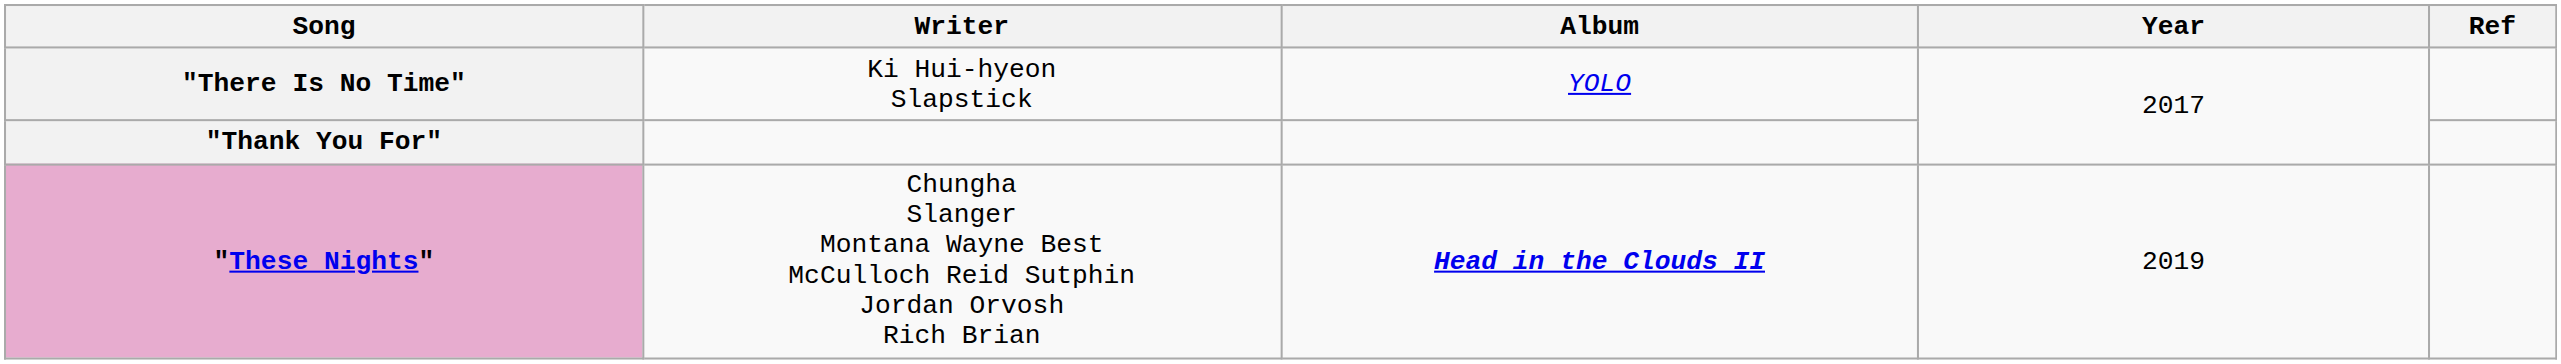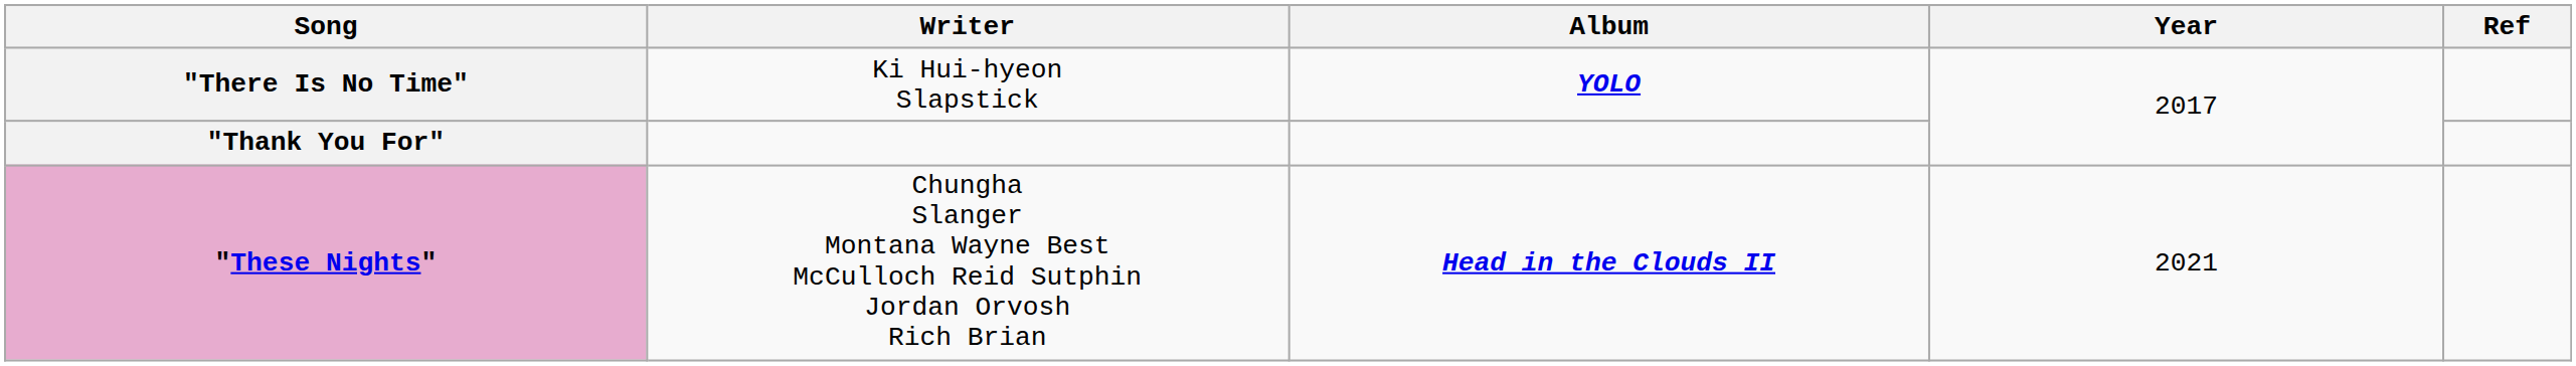"There Is No Time" | Album: normal -> bold
"These Nights" | Year: 2019 -> 2021
